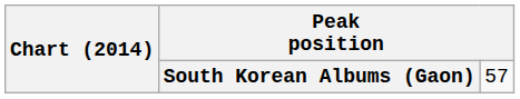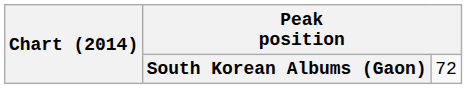row 2 | column 3: 57 -> 72
